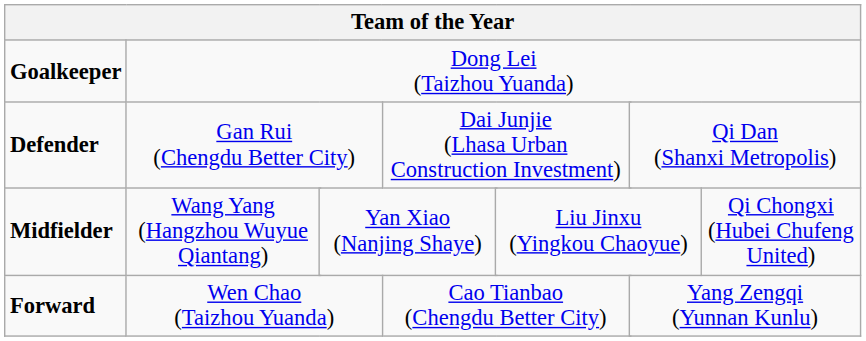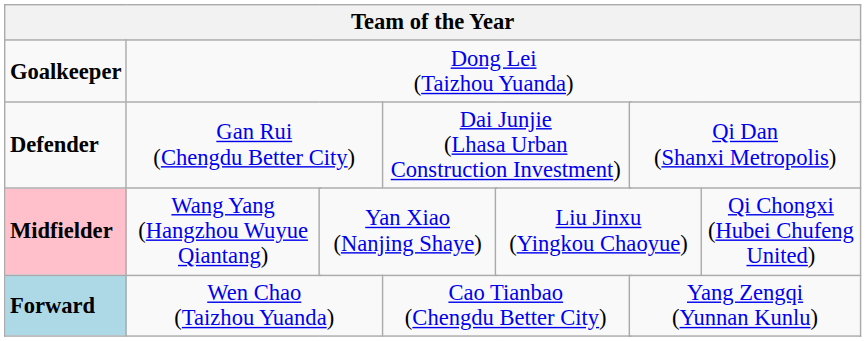Midfielder | column 1: no background -> pink background
Forward | column 1: no background -> lightblue background
